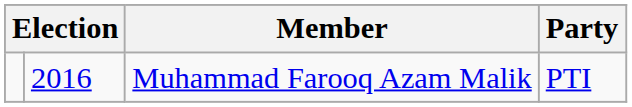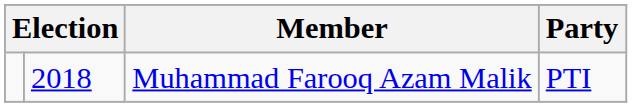Muhammad Farooq Azam Malik | column 2: 2016 -> 2018
